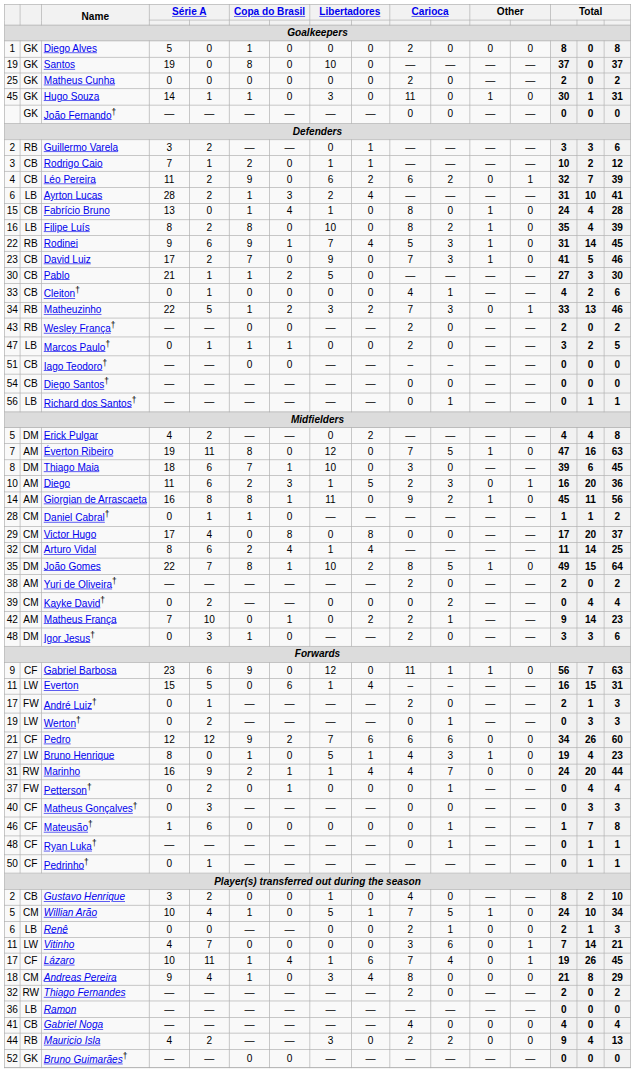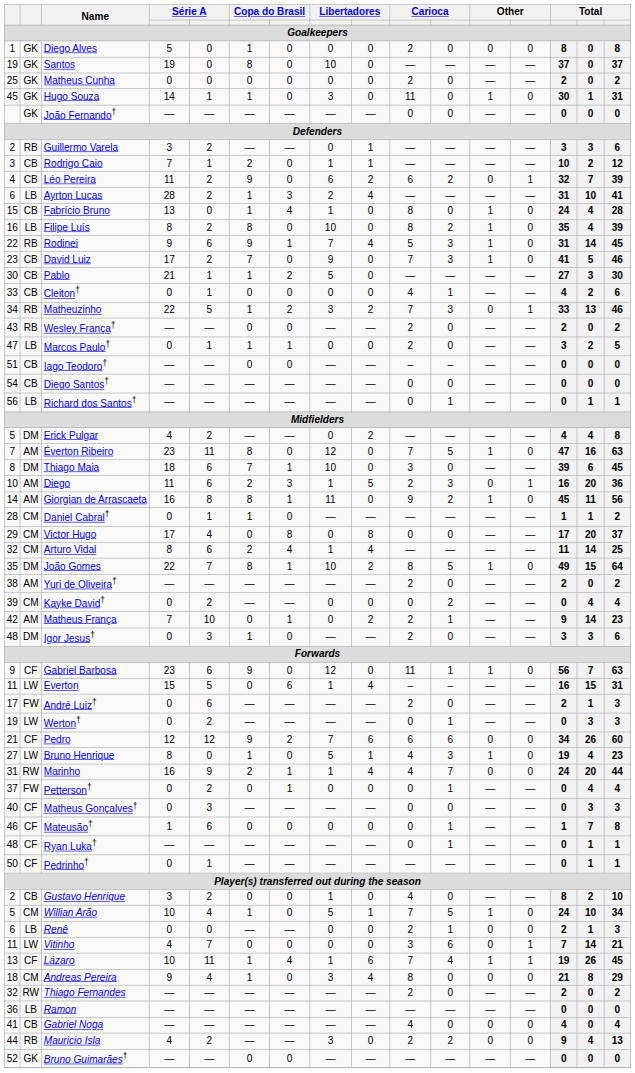Éverton Ribeiro | column 4: 19 -> 23
André Luiz† | column 5: 1 -> 6
Lázaro | column 1: 17 -> 13
Lázaro | column 12: 0 -> 1
